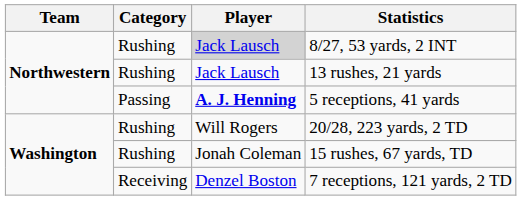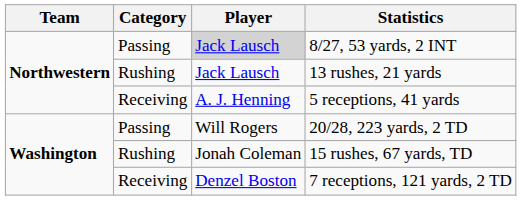8/27, 53 yards, 2 INT | Category: Rushing -> Passing
5 receptions, 41 yards | Category: Passing -> Receiving
5 receptions, 41 yards | Player: bold -> normal
20/28, 223 yards, 2 TD | Category: Rushing -> Passing
